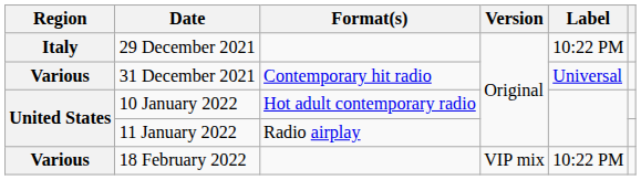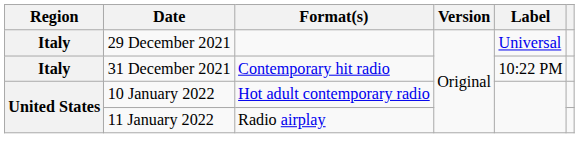29 December 2021 | Label: 10:22 PM -> Universal
31 December 2021 | Region: Various -> Italy
31 December 2021 | Label: Universal -> 10:22 PM
- row: Various | 18 February 2022 | VIP mix | 10:22 PM
